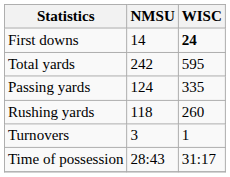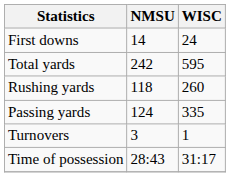First downs | WISC: bold -> normal
rows swapped: Rushing yards <-> Passing yards
